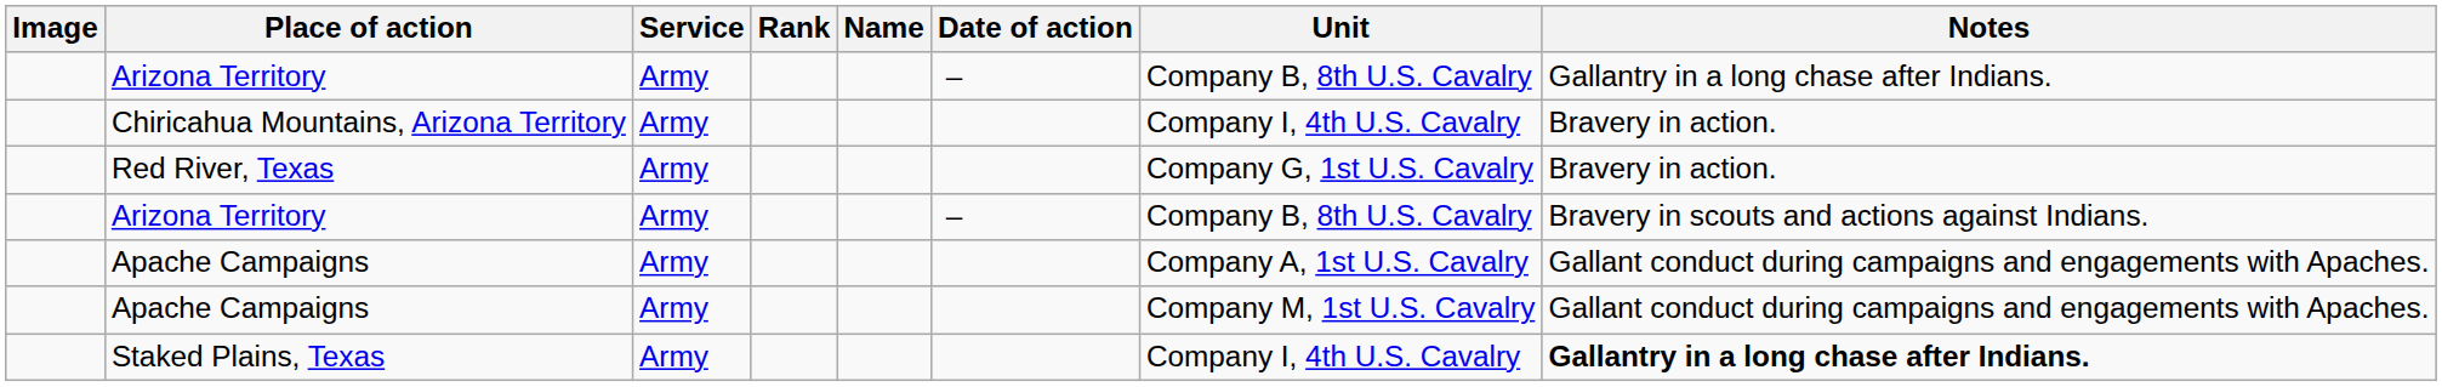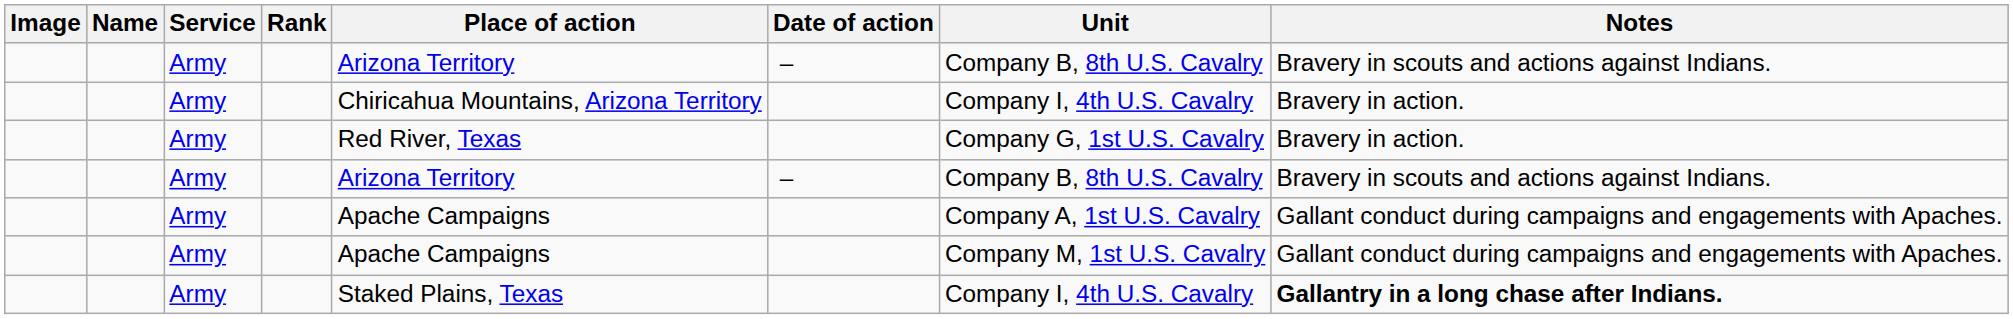columns swapped: Name <-> Place of action
row 2 | Notes: Gallantry in a long chase after Indians. -> Bravery in scouts and actions against Indians.
